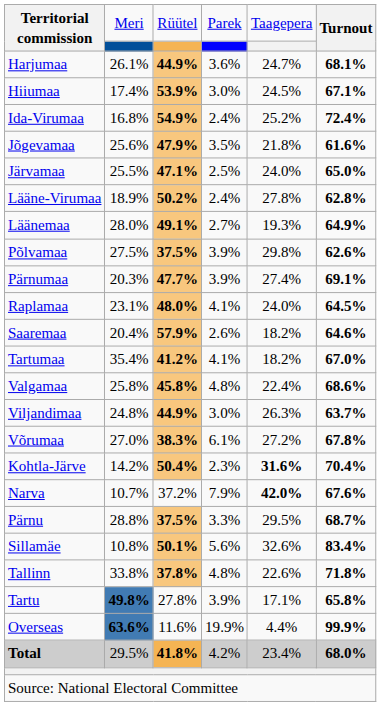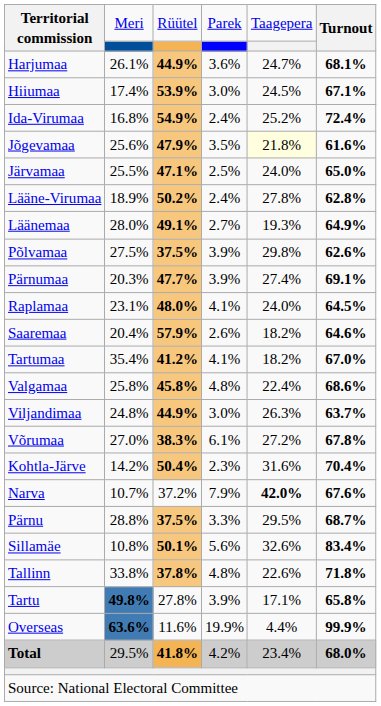Jõgevamaa | column 5: no background -> lightyellow background
Kohtla-Järve | column 5: bold -> normal
